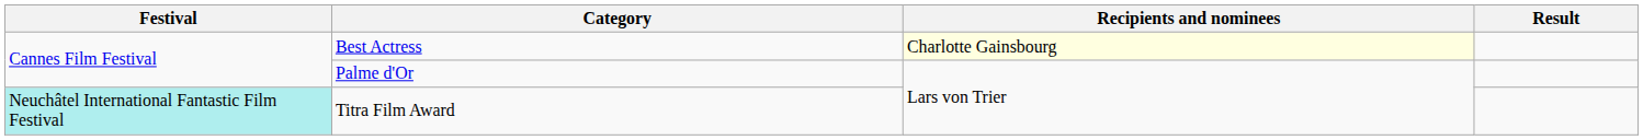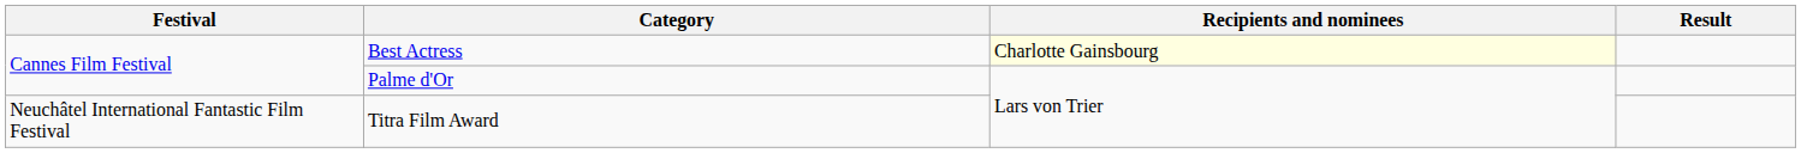Titra Film Award | Festival: paleturquoise background -> no background
